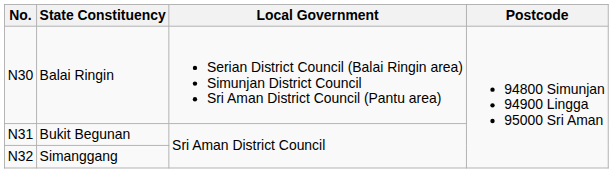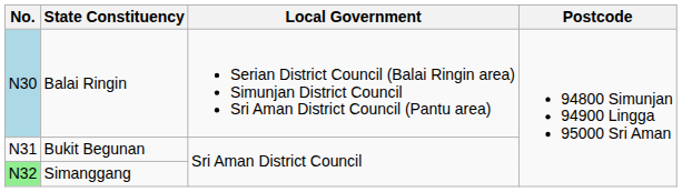Balai Ringin | No.: no background -> lightblue background
Simanggang | No.: no background -> lightgreen background
